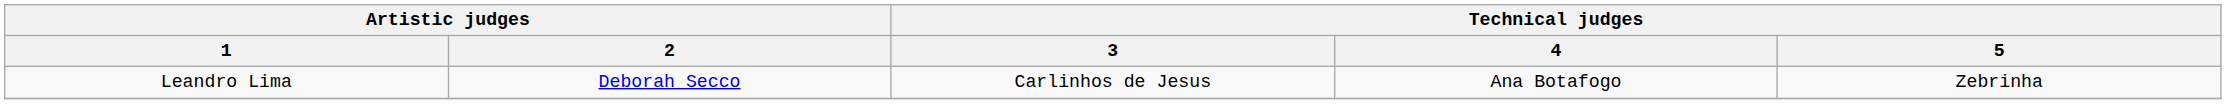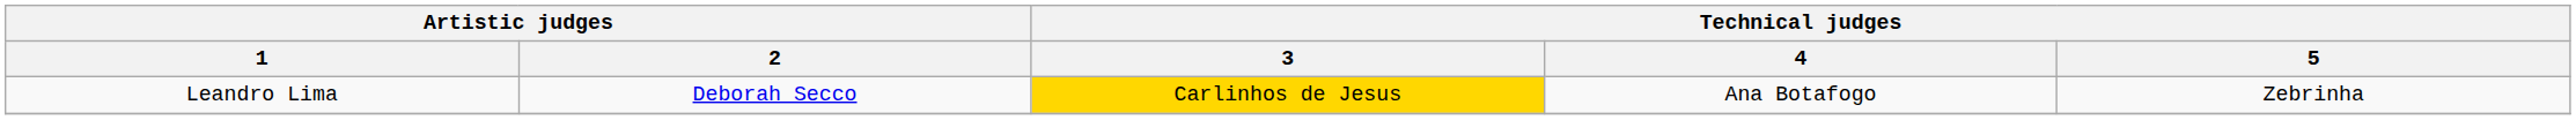Leandro Lima | Technical judges / 3: no background -> gold background
